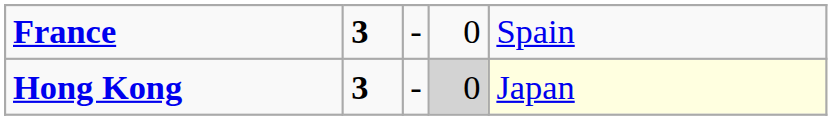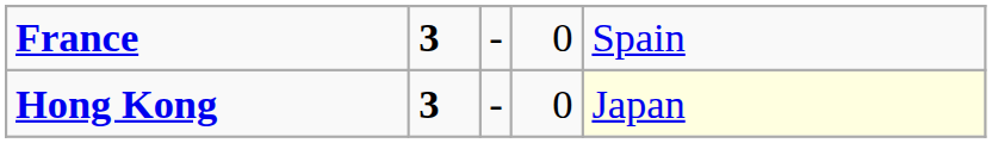Hong Kong | column 4: lightgrey background -> no background
